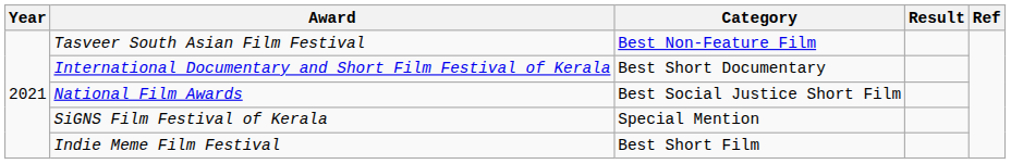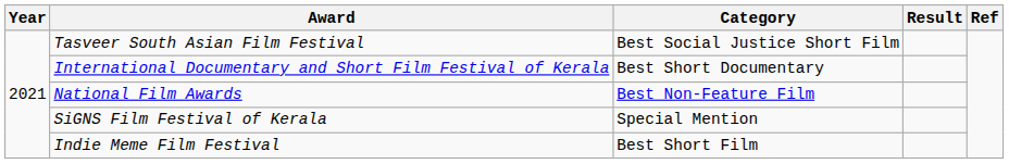Tasveer South Asian Film Festival | Category: Best Non-Feature Film -> Best Social Justice Short Film
National Film Awards | Category: Best Social Justice Short Film -> Best Non-Feature Film
